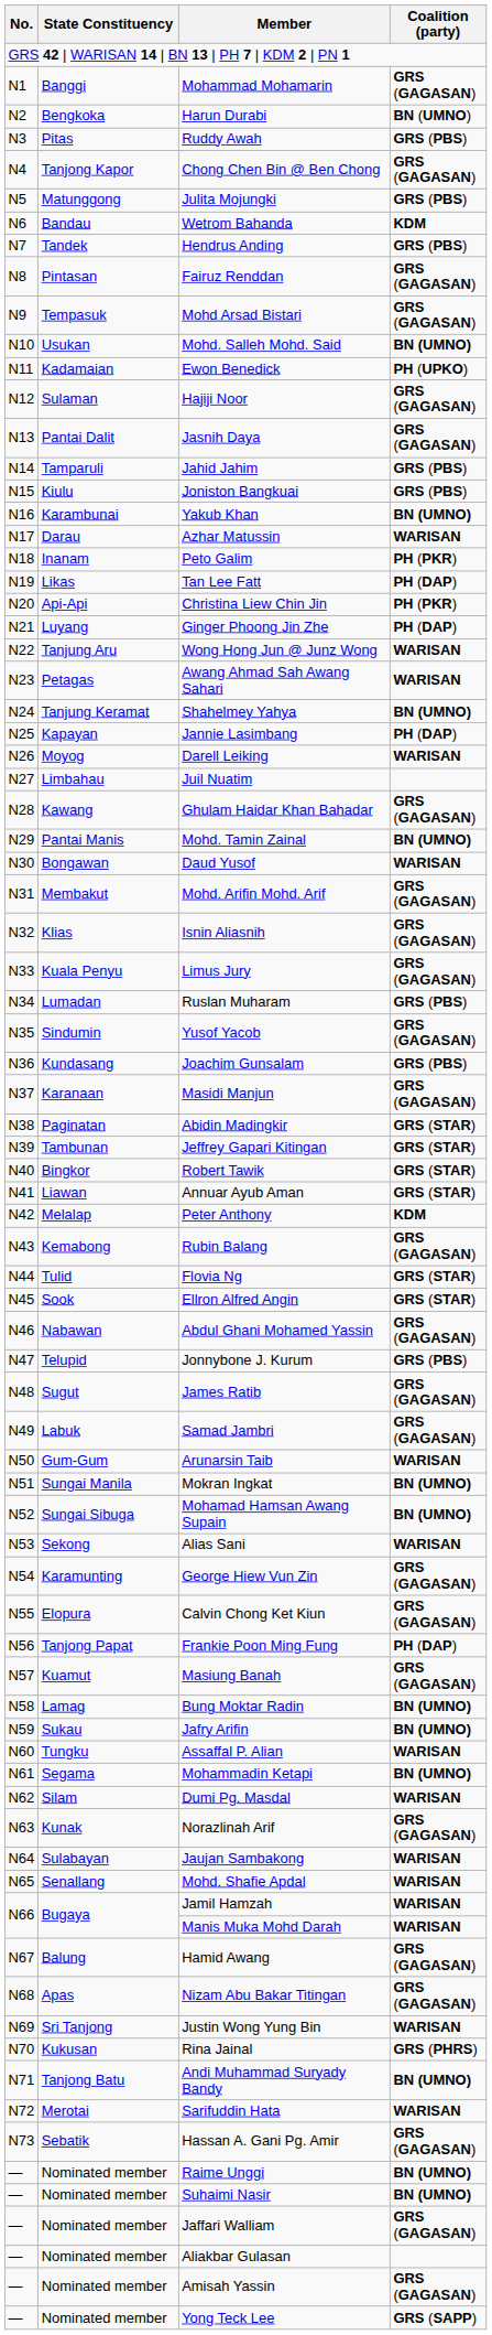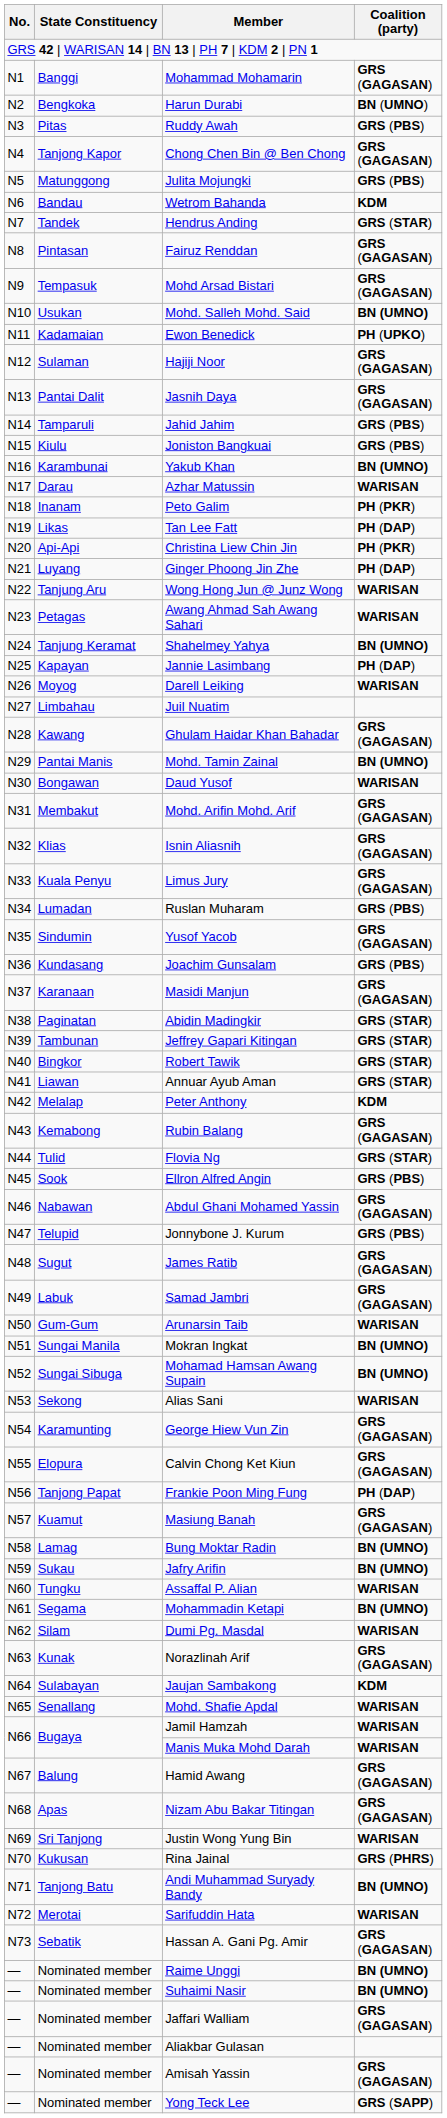Hendrus Anding | Coalition (party): GRS (PBS) -> GRS (STAR)
Ellron Alfred Angin | Coalition (party): GRS (STAR) -> GRS (PBS)
Jaujan Sambakong | Coalition (party): WARISAN -> KDM
